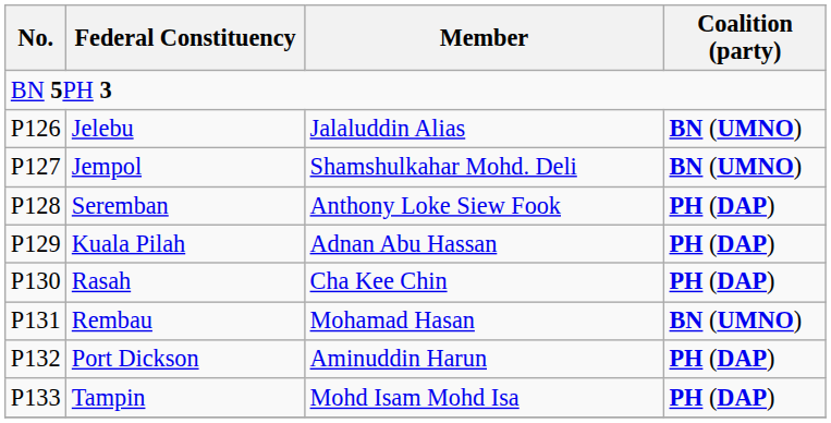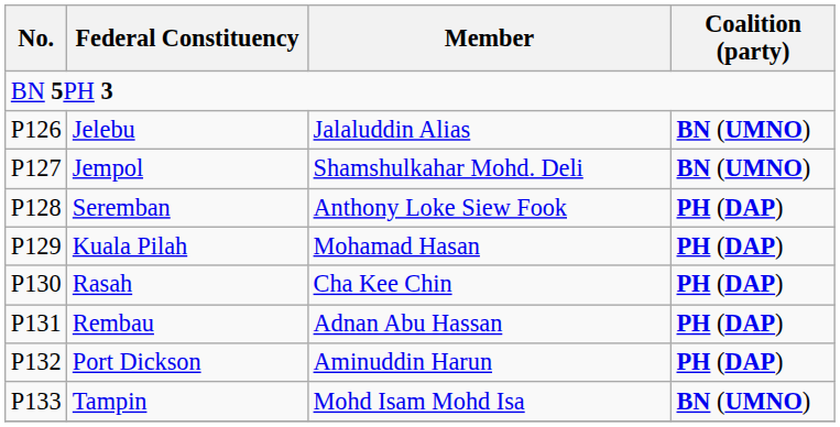Kuala Pilah | Member: Adnan Abu Hassan -> Mohamad Hasan
Rembau | Member: Mohamad Hasan -> Adnan Abu Hassan
Rembau | Coalition (party): BN (UMNO) -> PH (DAP)
Tampin | Coalition (party): PH (DAP) -> BN (UMNO)
